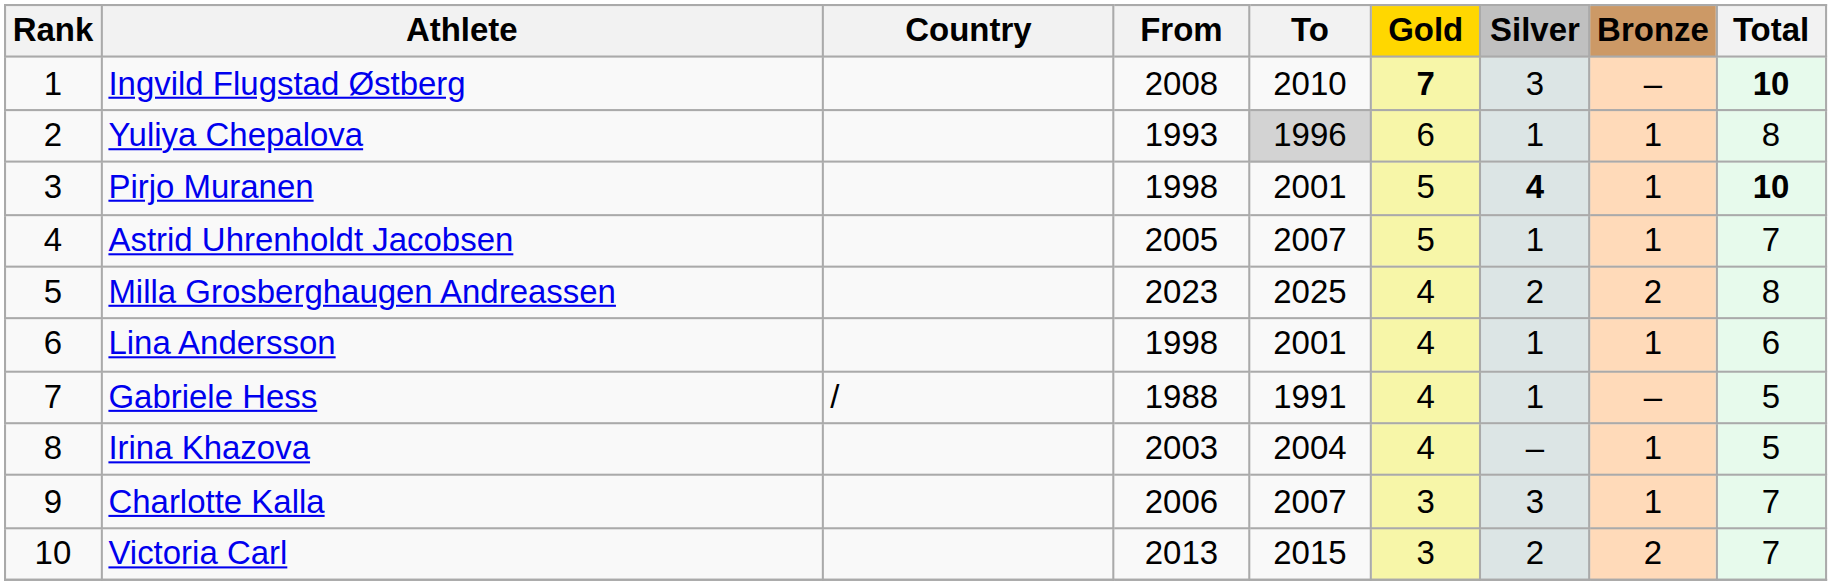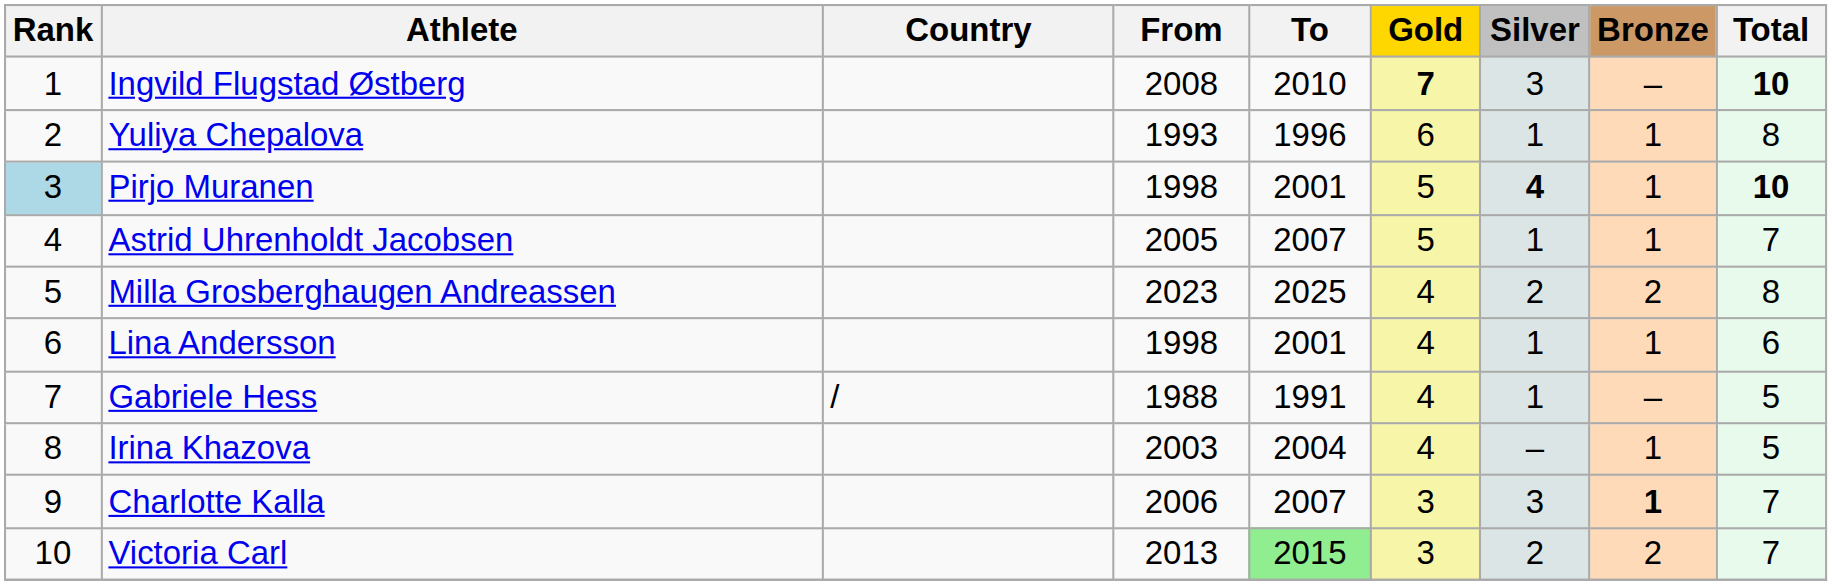Yuliya Chepalova | To: lightgrey background -> no background
Pirjo Muranen | Rank: no background -> lightblue background
Charlotte Kalla | Bronze: normal -> bold
Victoria Carl | To: no background -> lightgreen background
